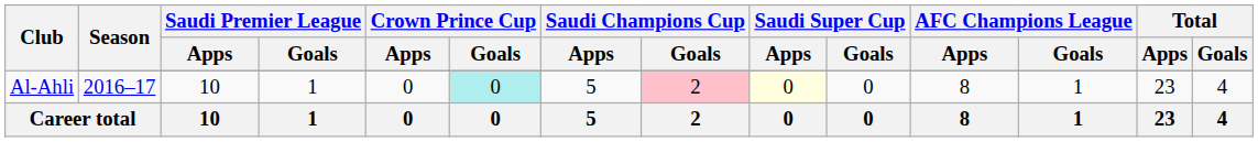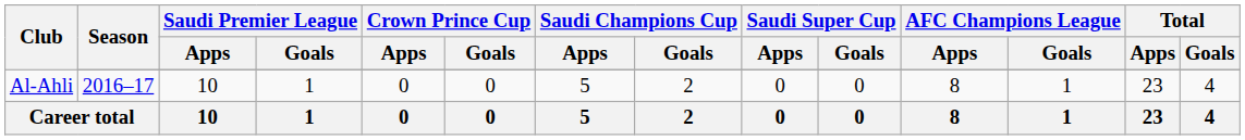2016–17 | Crown Prince Cup / Goals: paleturquoise background -> no background
2016–17 | Saudi Champions Cup / Goals: pink background -> no background
2016–17 | Saudi Super Cup / Apps: lightyellow background -> no background
